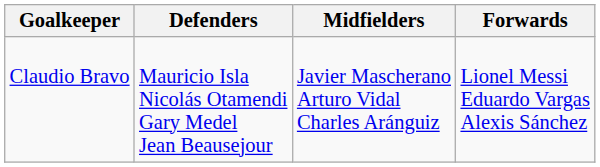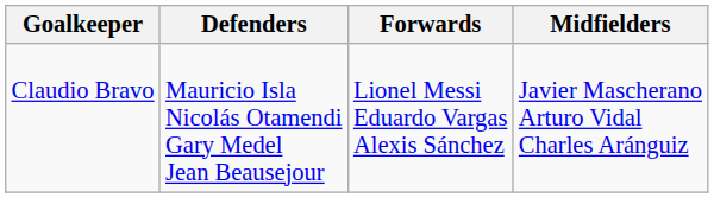columns swapped: Midfielders <-> Forwards
